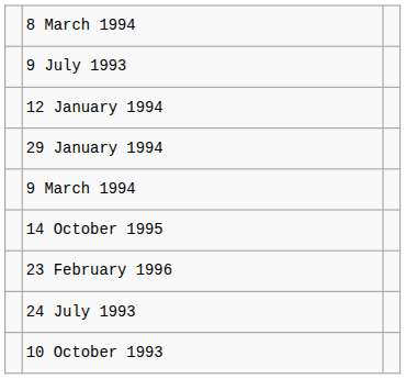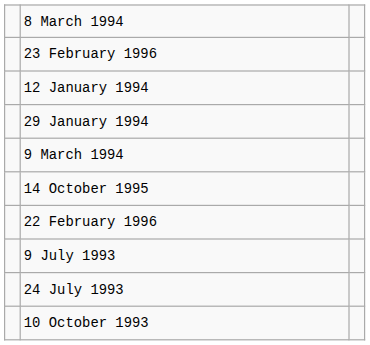rows swapped: 23 February 1996 <-> 9 July 1993
+ row: 22 February 1996
